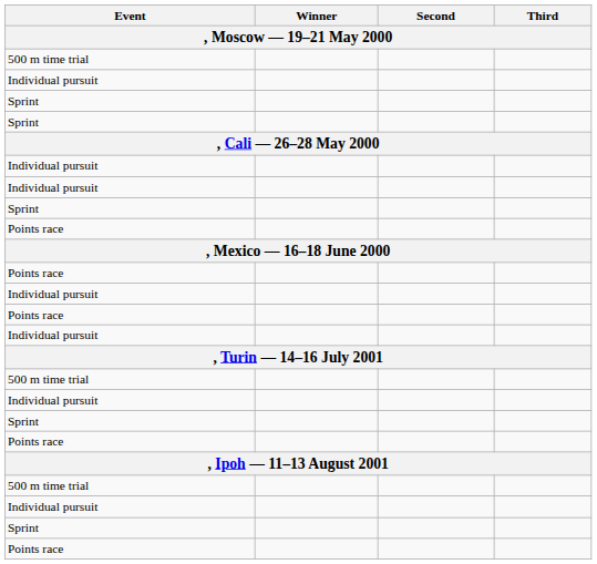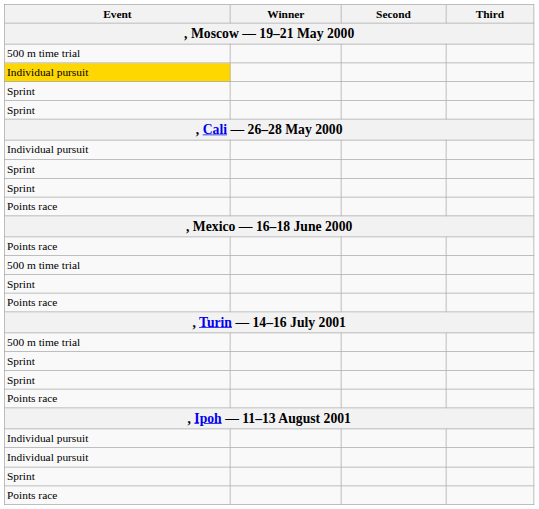row 4 | Event: no background -> gold background
row 9 | Event: Individual pursuit -> Sprint
row 14 | Event: Individual pursuit -> 500 m time trial
row 15 | Event: Points race -> Sprint
row 16 | Event: Individual pursuit -> Points race
row 19 | Event: Individual pursuit -> Sprint
row 23 | Event: 500 m time trial -> Individual pursuit
